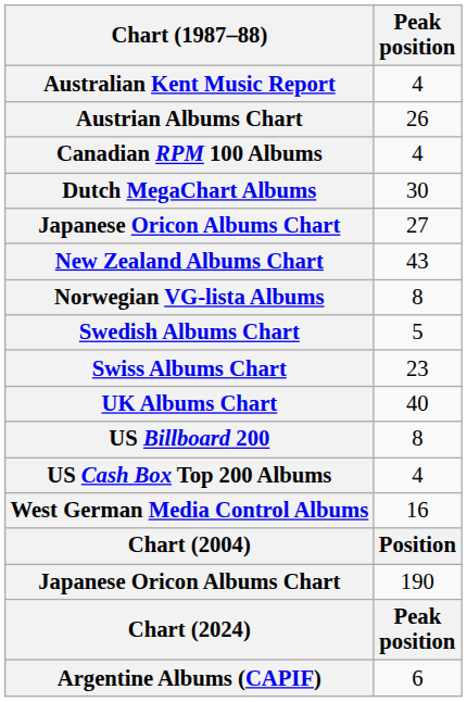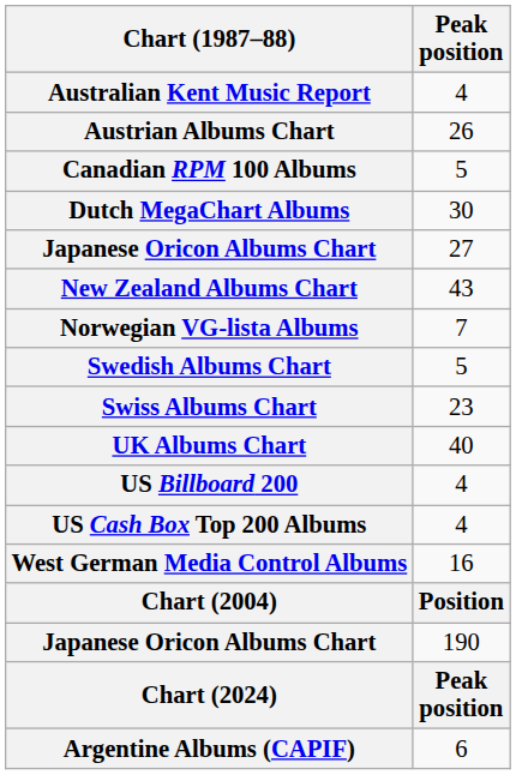row 4 | Peak position: 4 -> 5
row 8 | Peak position: 8 -> 7
row 12 | Peak position: 8 -> 4
